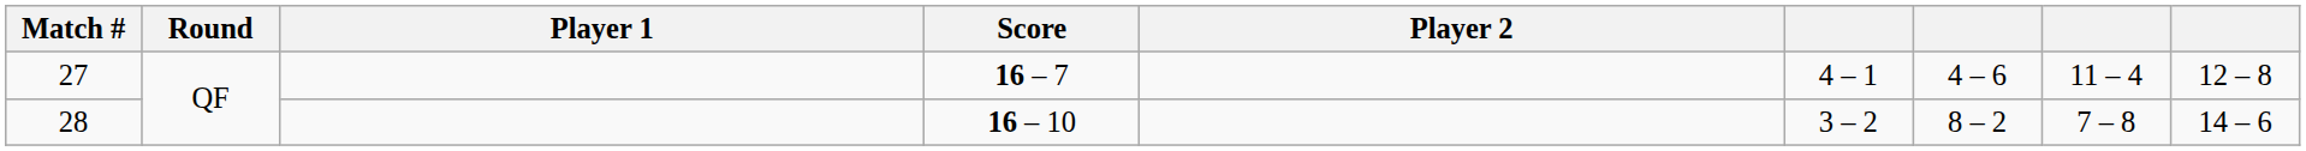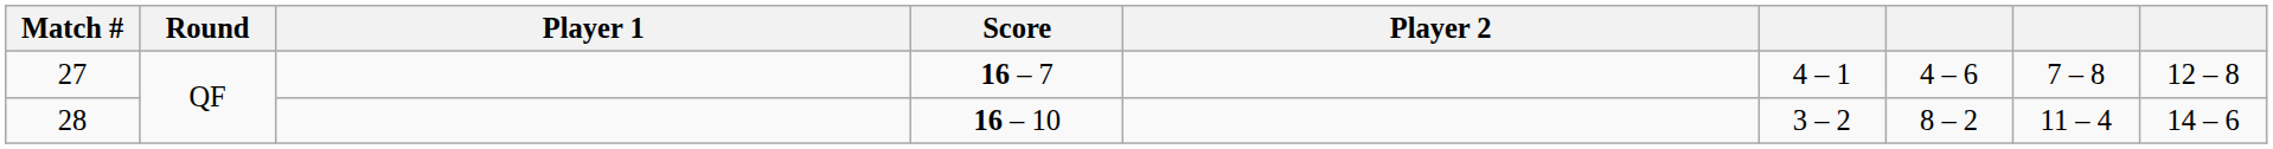27 | column 8: 11 – 4 -> 7 – 8
28 | column 8: 7 – 8 -> 11 – 4
